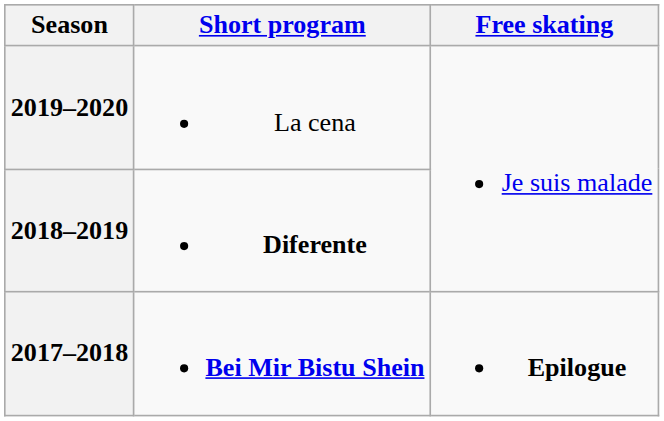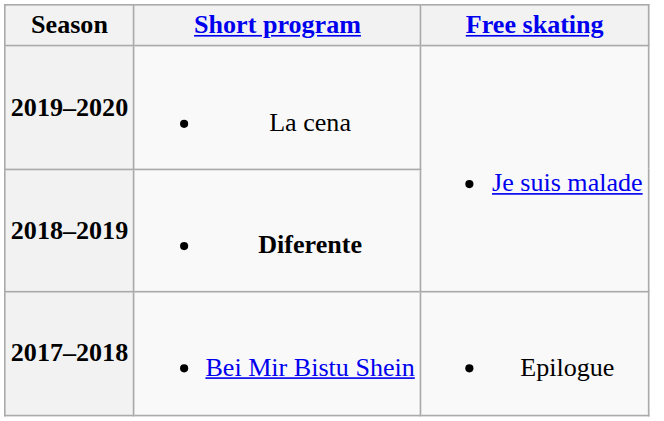2017–2018 | Short program: bold -> normal
2017–2018 | Free skating: bold -> normal
